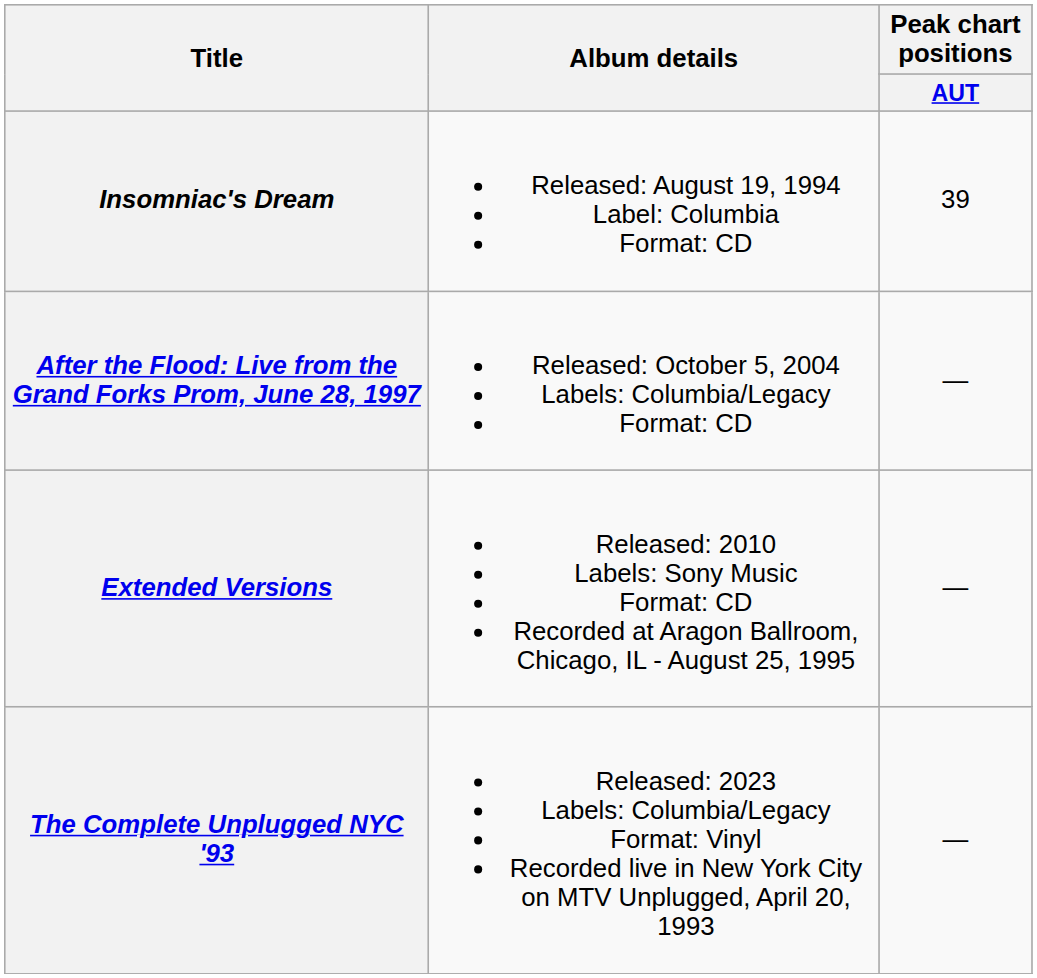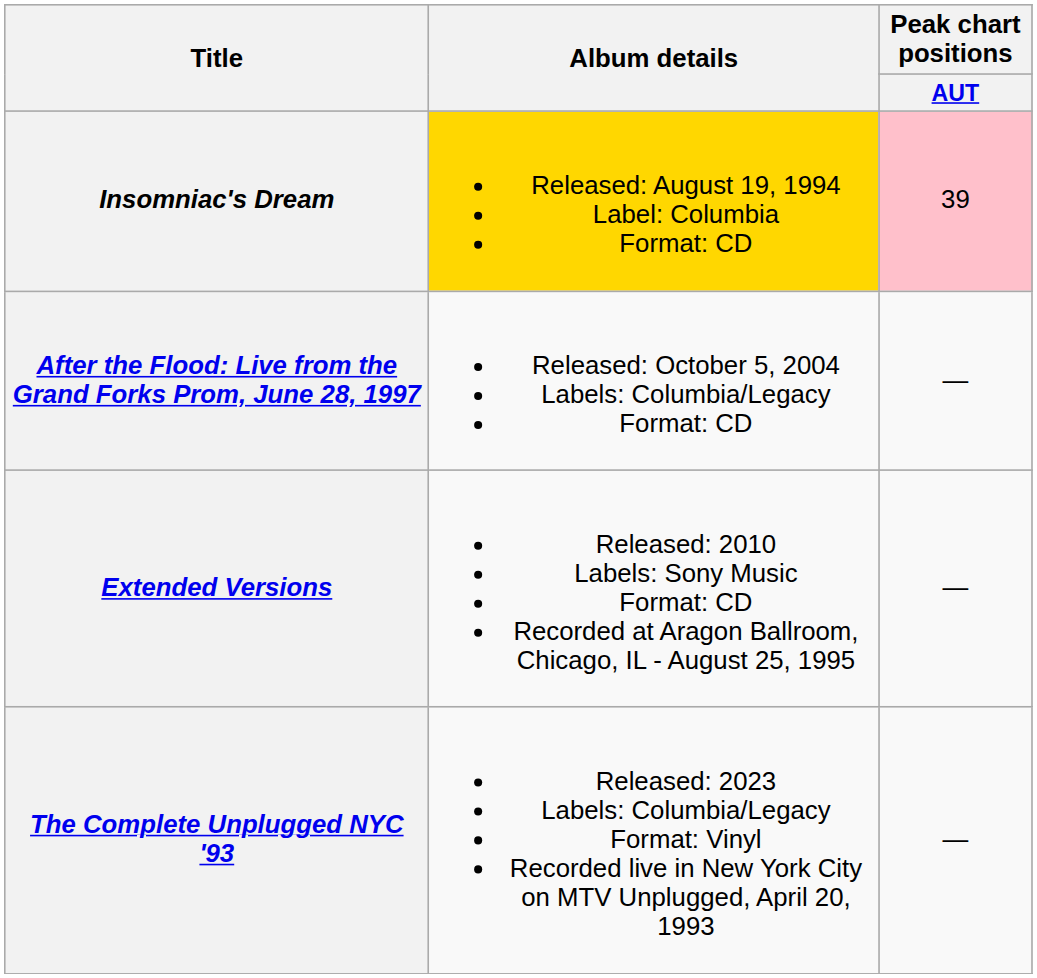Insomniac's Dream | Album details: no background -> gold background
Insomniac's Dream | Peak chart positions / AUT: no background -> pink background
